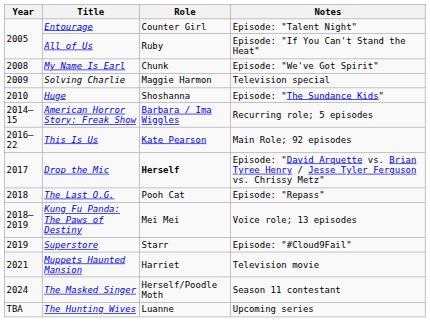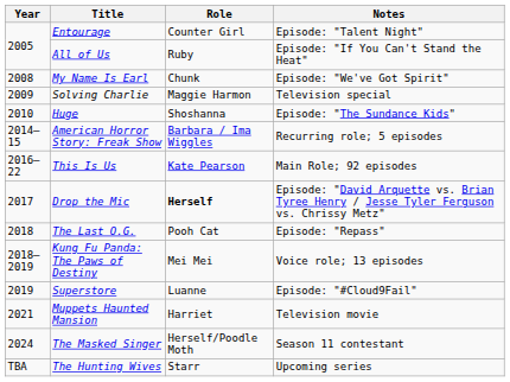Superstore | Role: Starr -> Luanne
The Hunting Wives | Role: Luanne -> Starr
